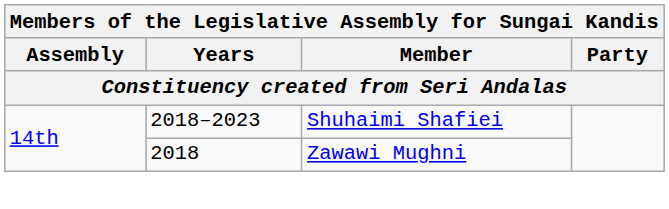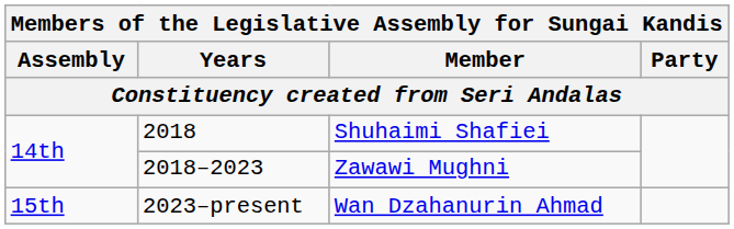Shuhaimi Shafiei | Years: 2018–2023 -> 2018
Zawawi Mughni | Years: 2018 -> 2018–2023
+ row: 15th | 2023–present | Wan Dzahanurin Ahmad
